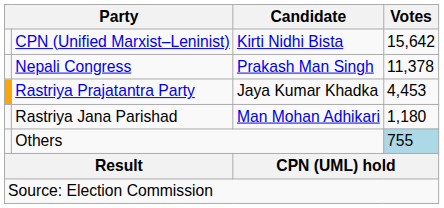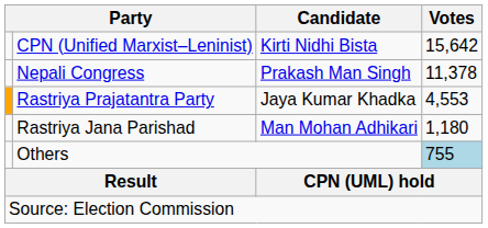Rastriya Prajatantra Party | Votes: 4,453 -> 4,553
